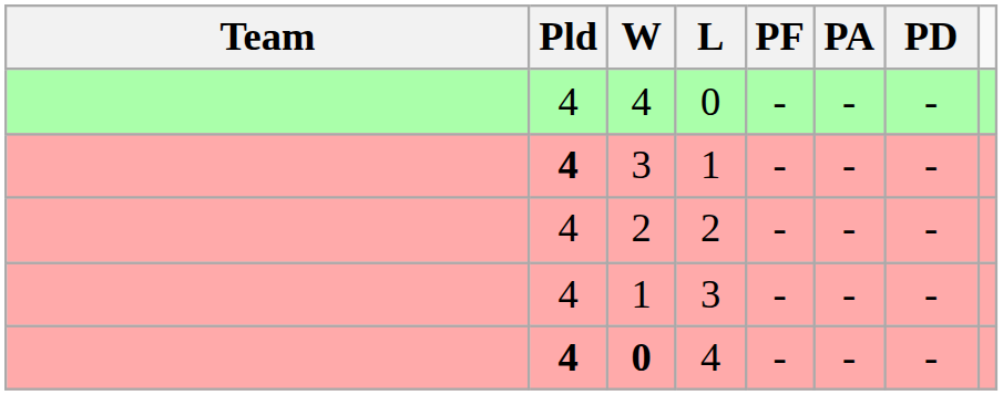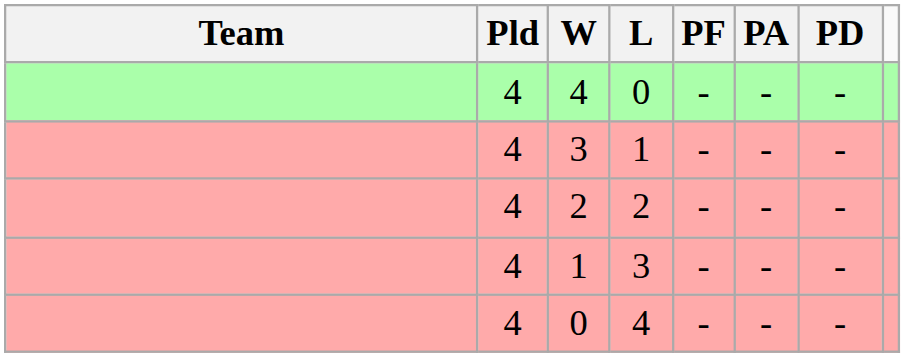row 3 | Pld: bold -> normal
row 6 | Pld: bold -> normal
row 6 | W: bold -> normal
